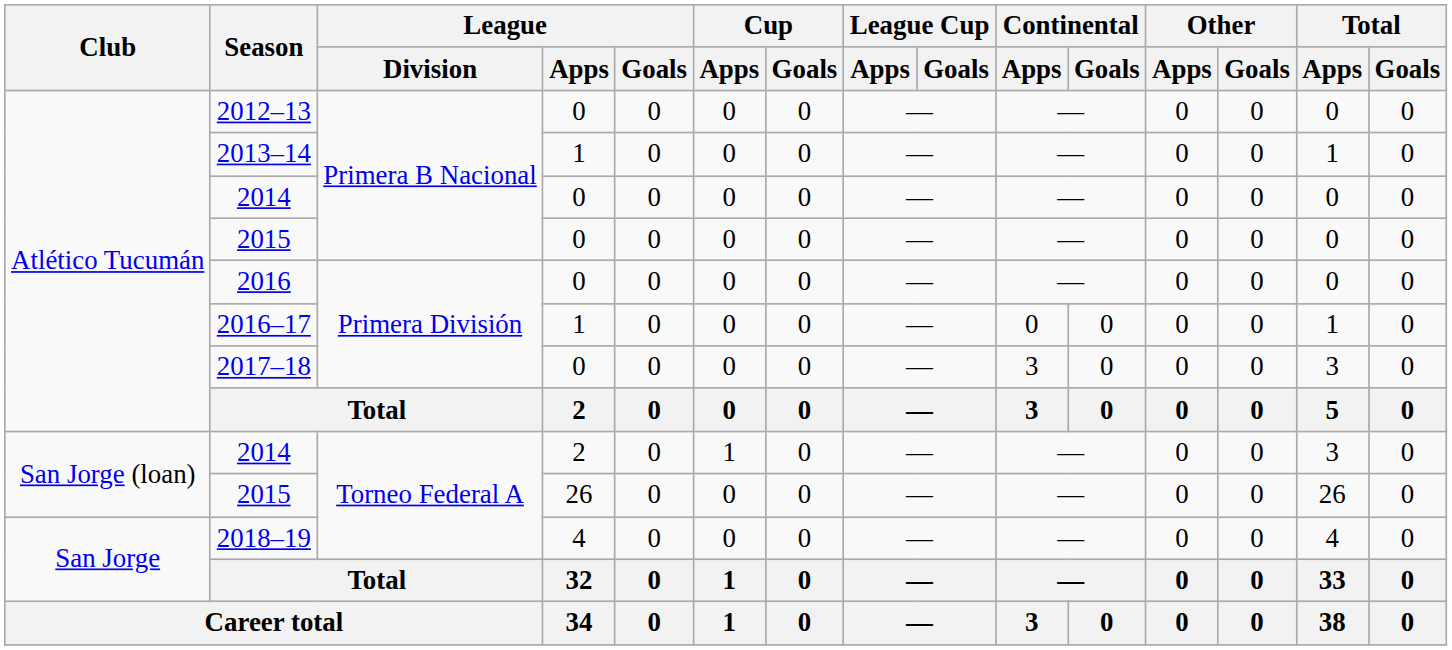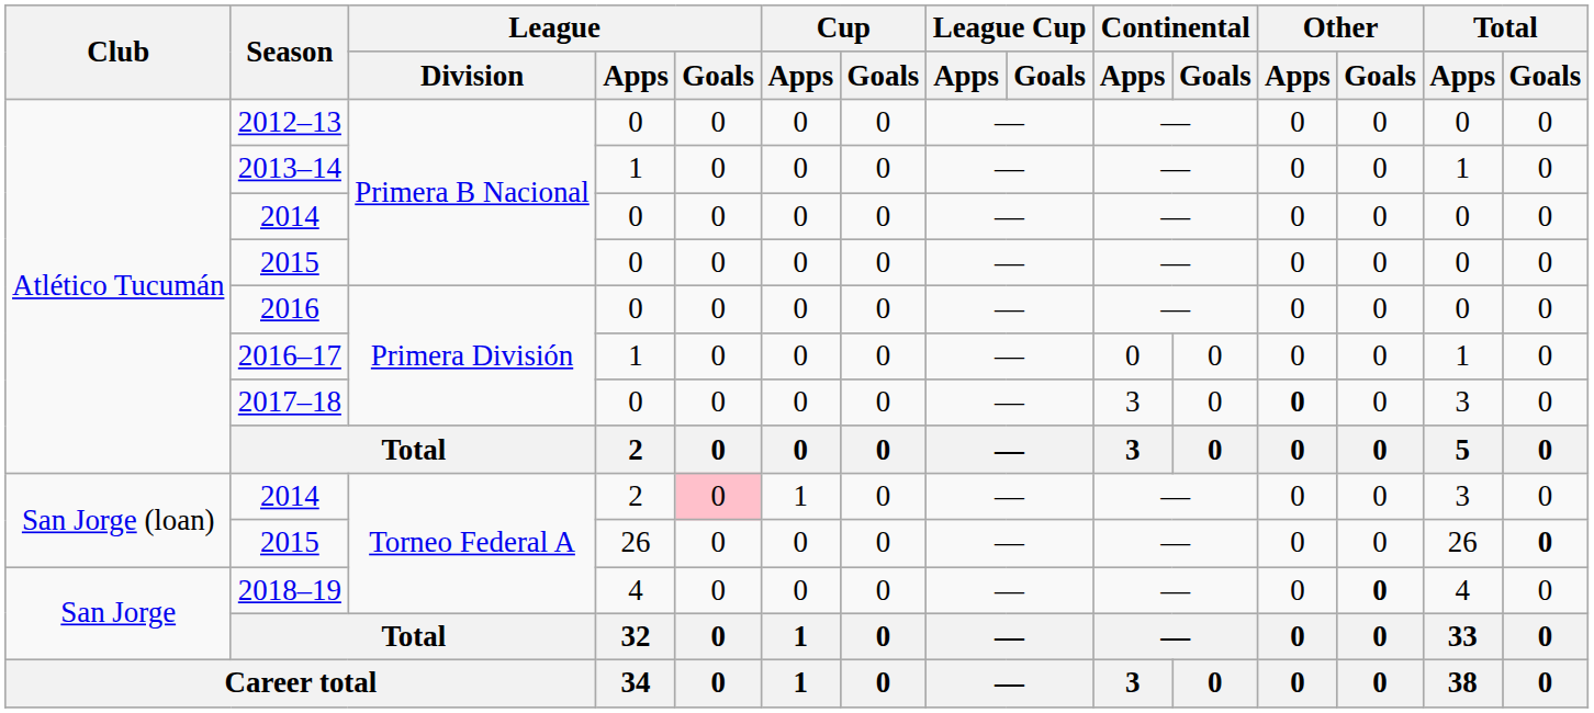2017–18 | Other / Apps: normal -> bold
2014 / 2 | League / Goals: no background -> pink background
2015 / 26 | Total / Goals: normal -> bold
2018–19 | Other / Goals: normal -> bold
